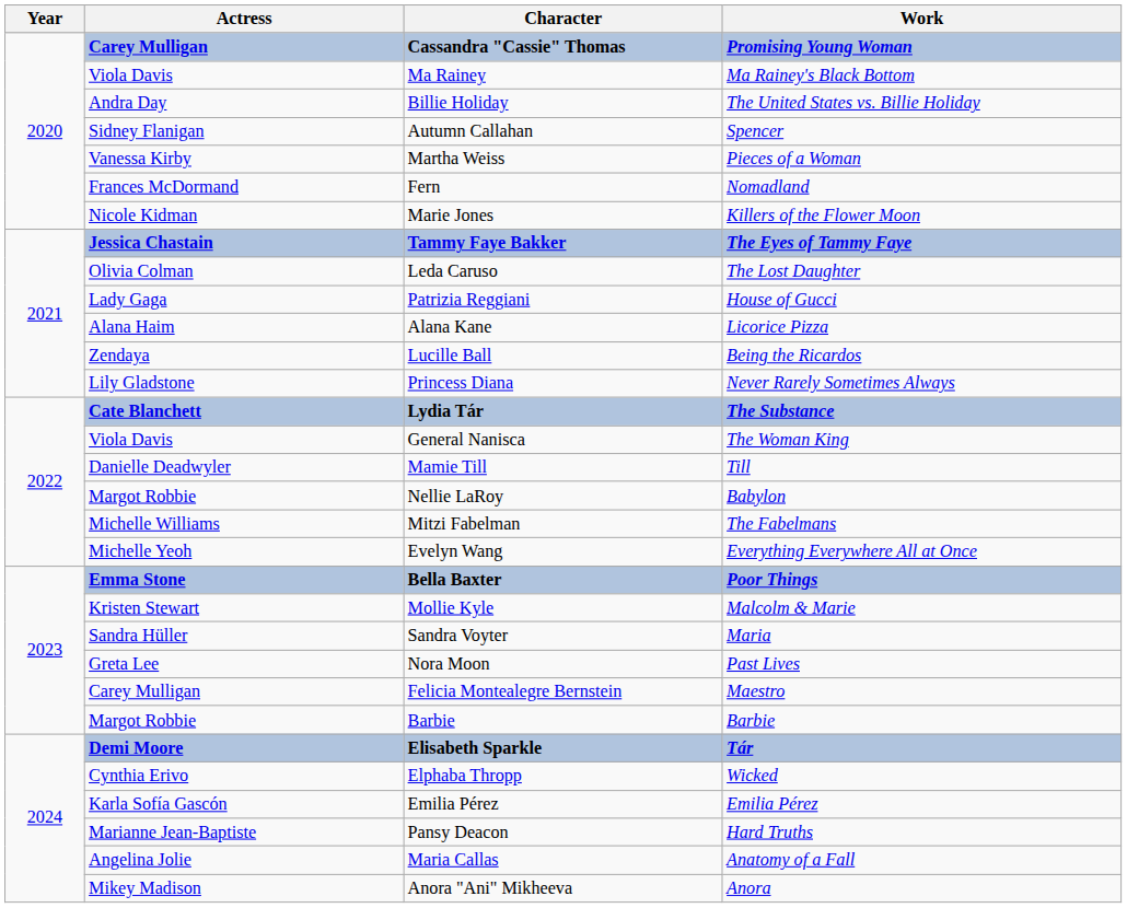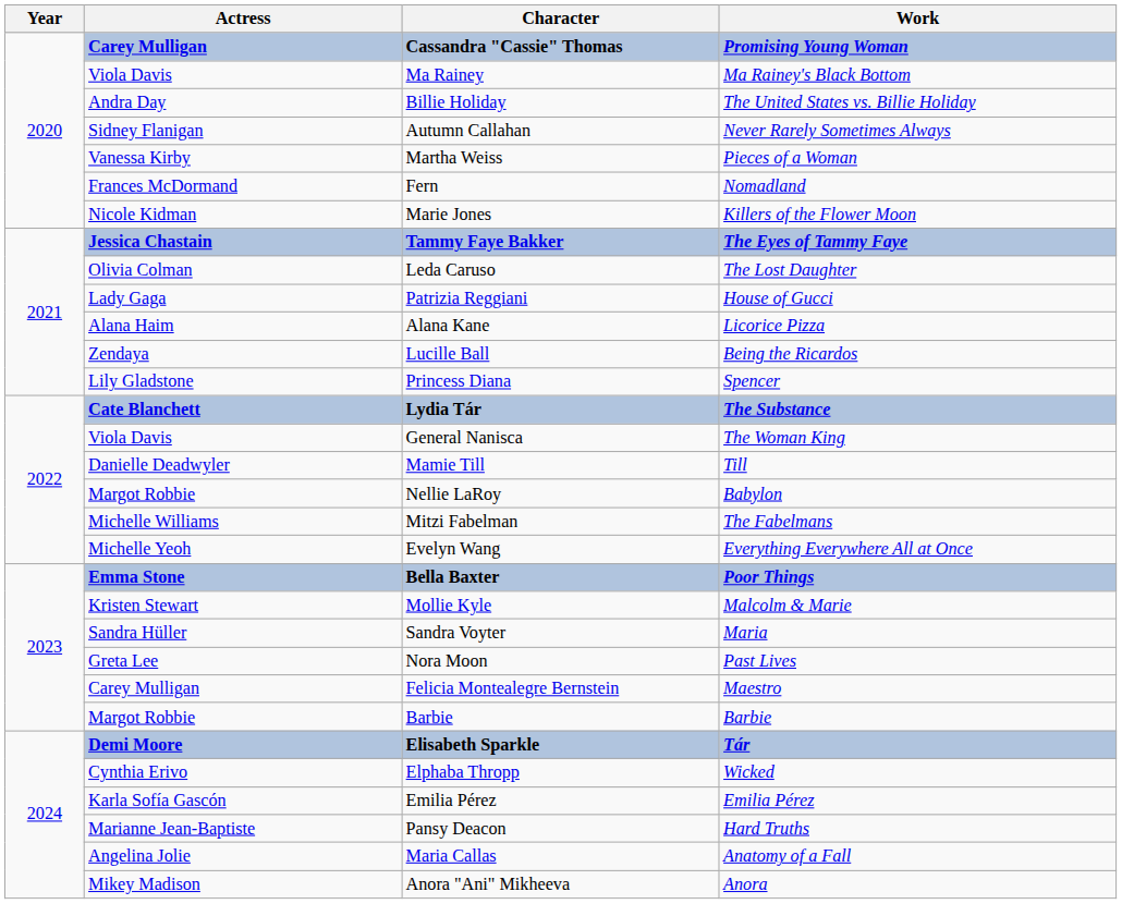Autumn Callahan | Work: Spencer -> Never Rarely Sometimes Always
Princess Diana | Work: Never Rarely Sometimes Always -> Spencer
